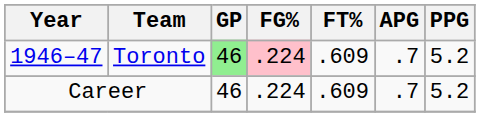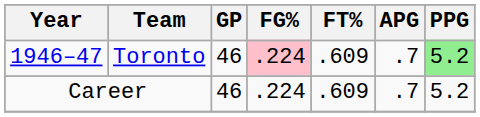1946–47 | GP: lightgreen background -> no background
1946–47 | PPG: no background -> lightgreen background
